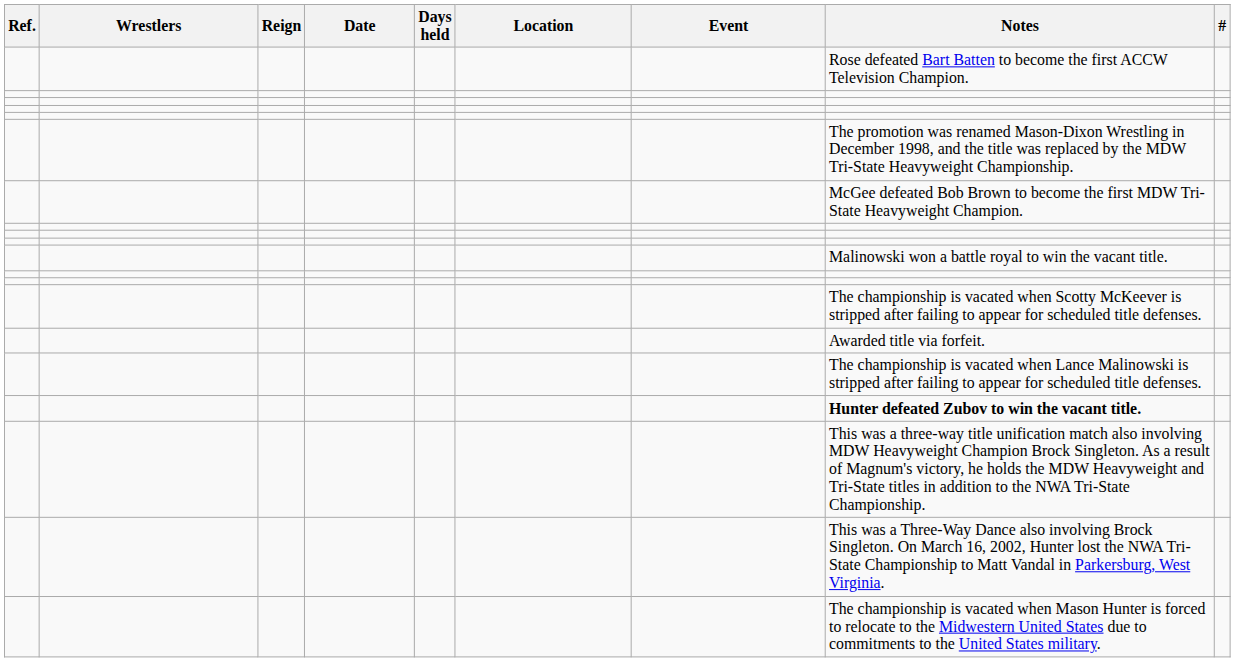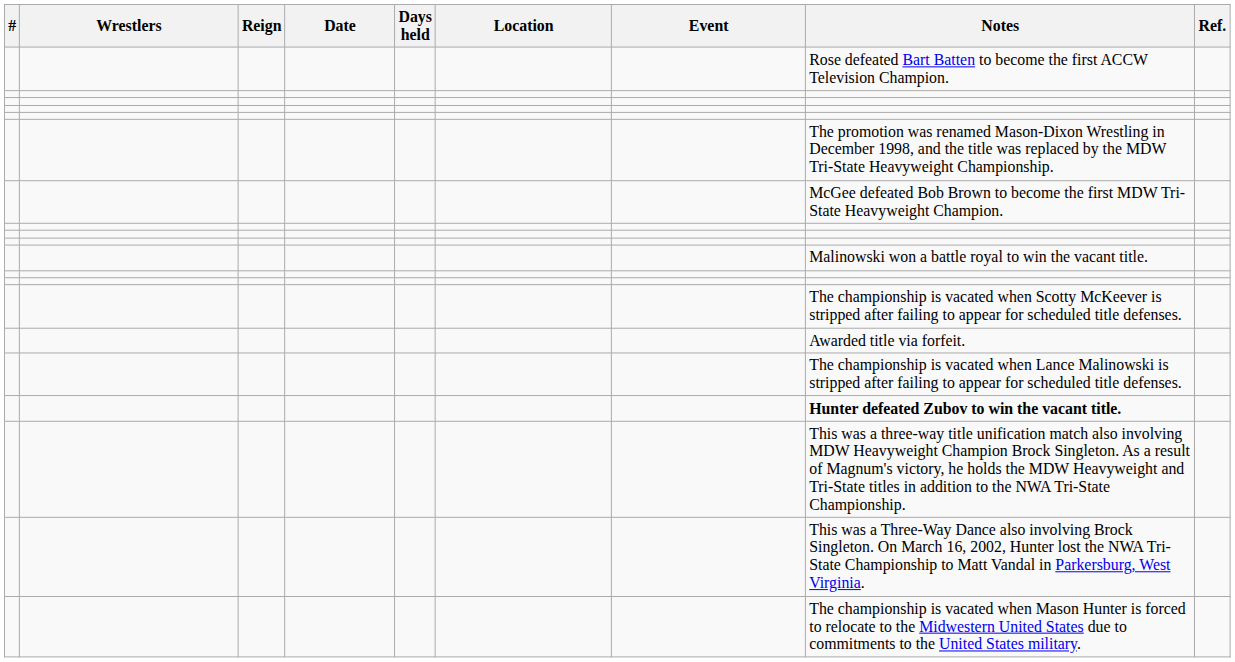columns swapped: # <-> Ref.
